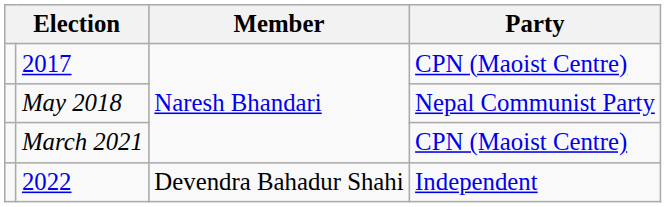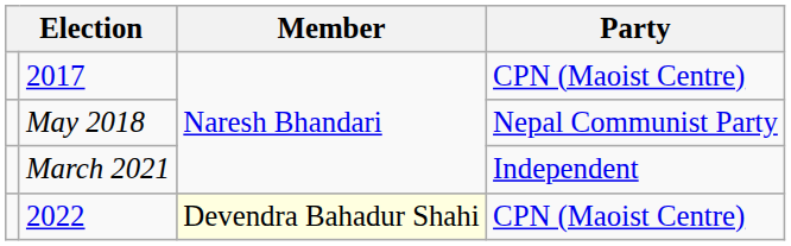March 2021 | Party: CPN (Maoist Centre) -> Independent
2022 | Member: no background -> lightyellow background
2022 | Party: Independent -> CPN (Maoist Centre)
